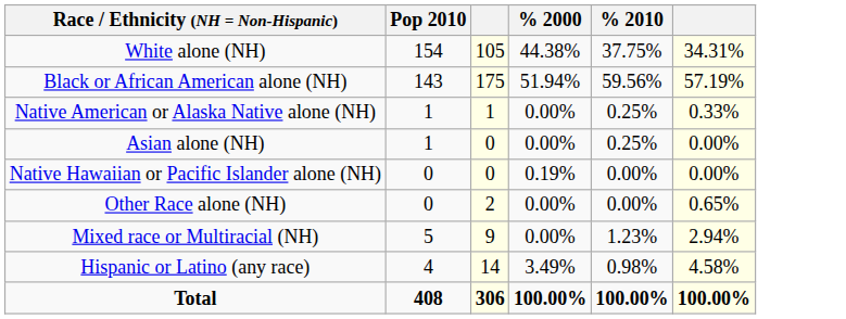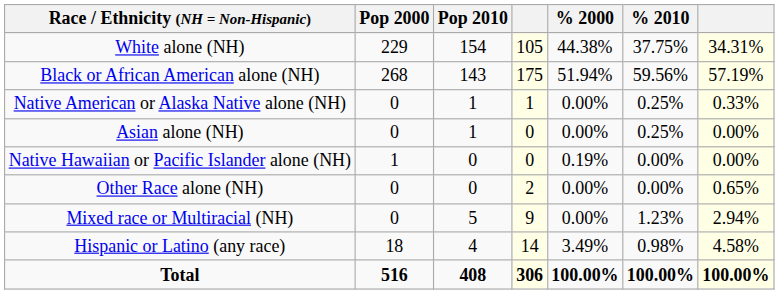+ column: Pop 2000 | 229 | 268 | 0 | 0 | 1 | 0 | 0 | 18 | 516
